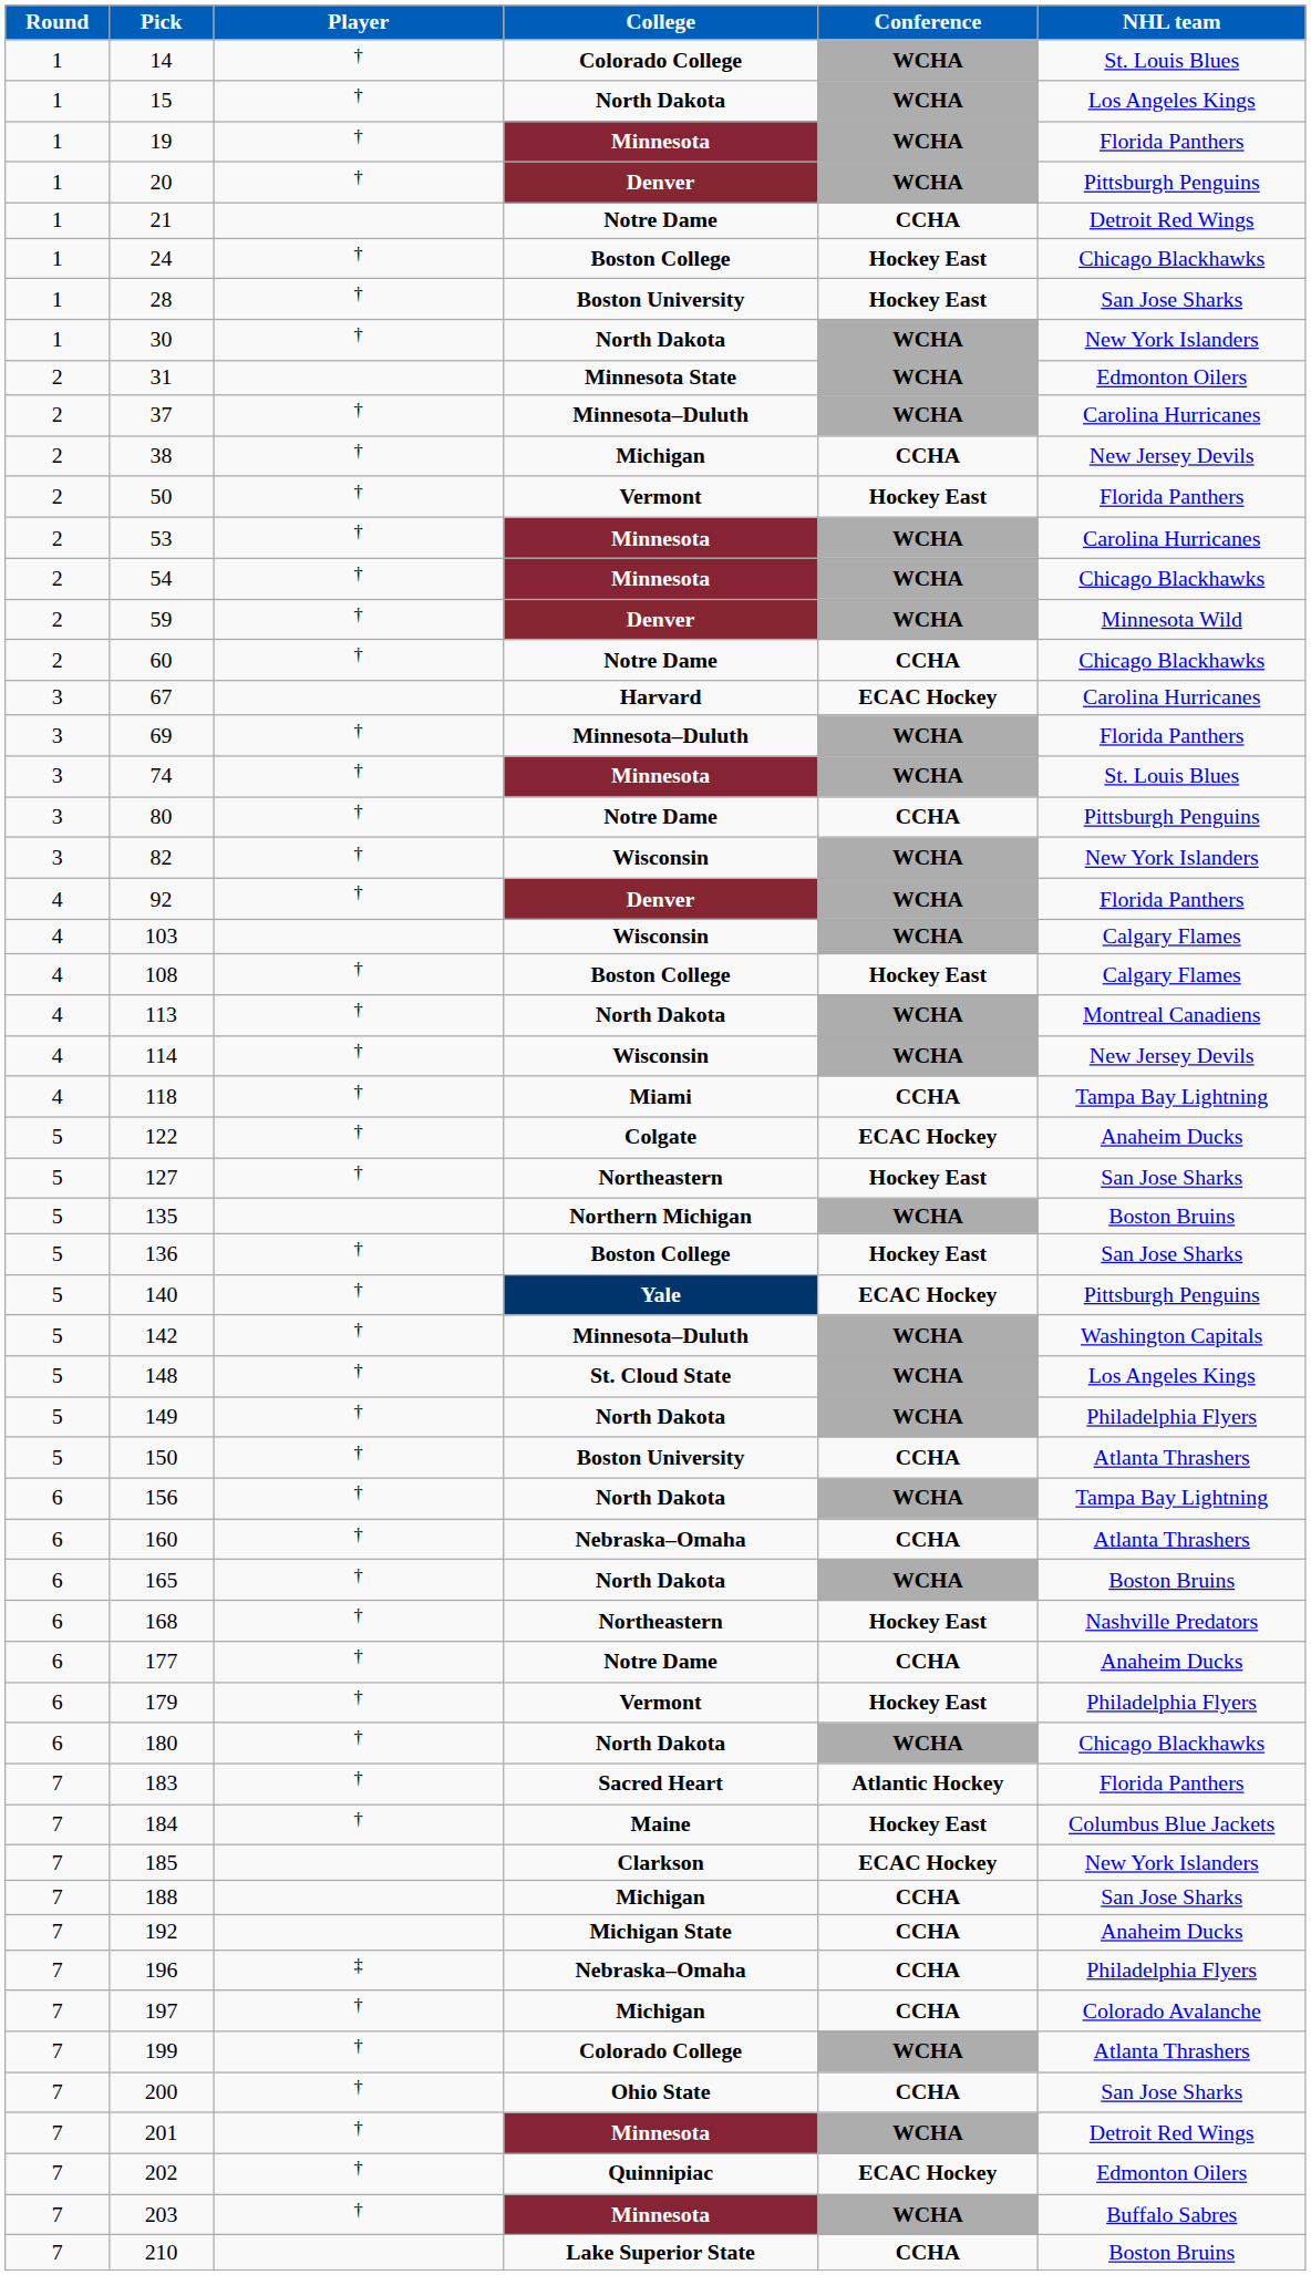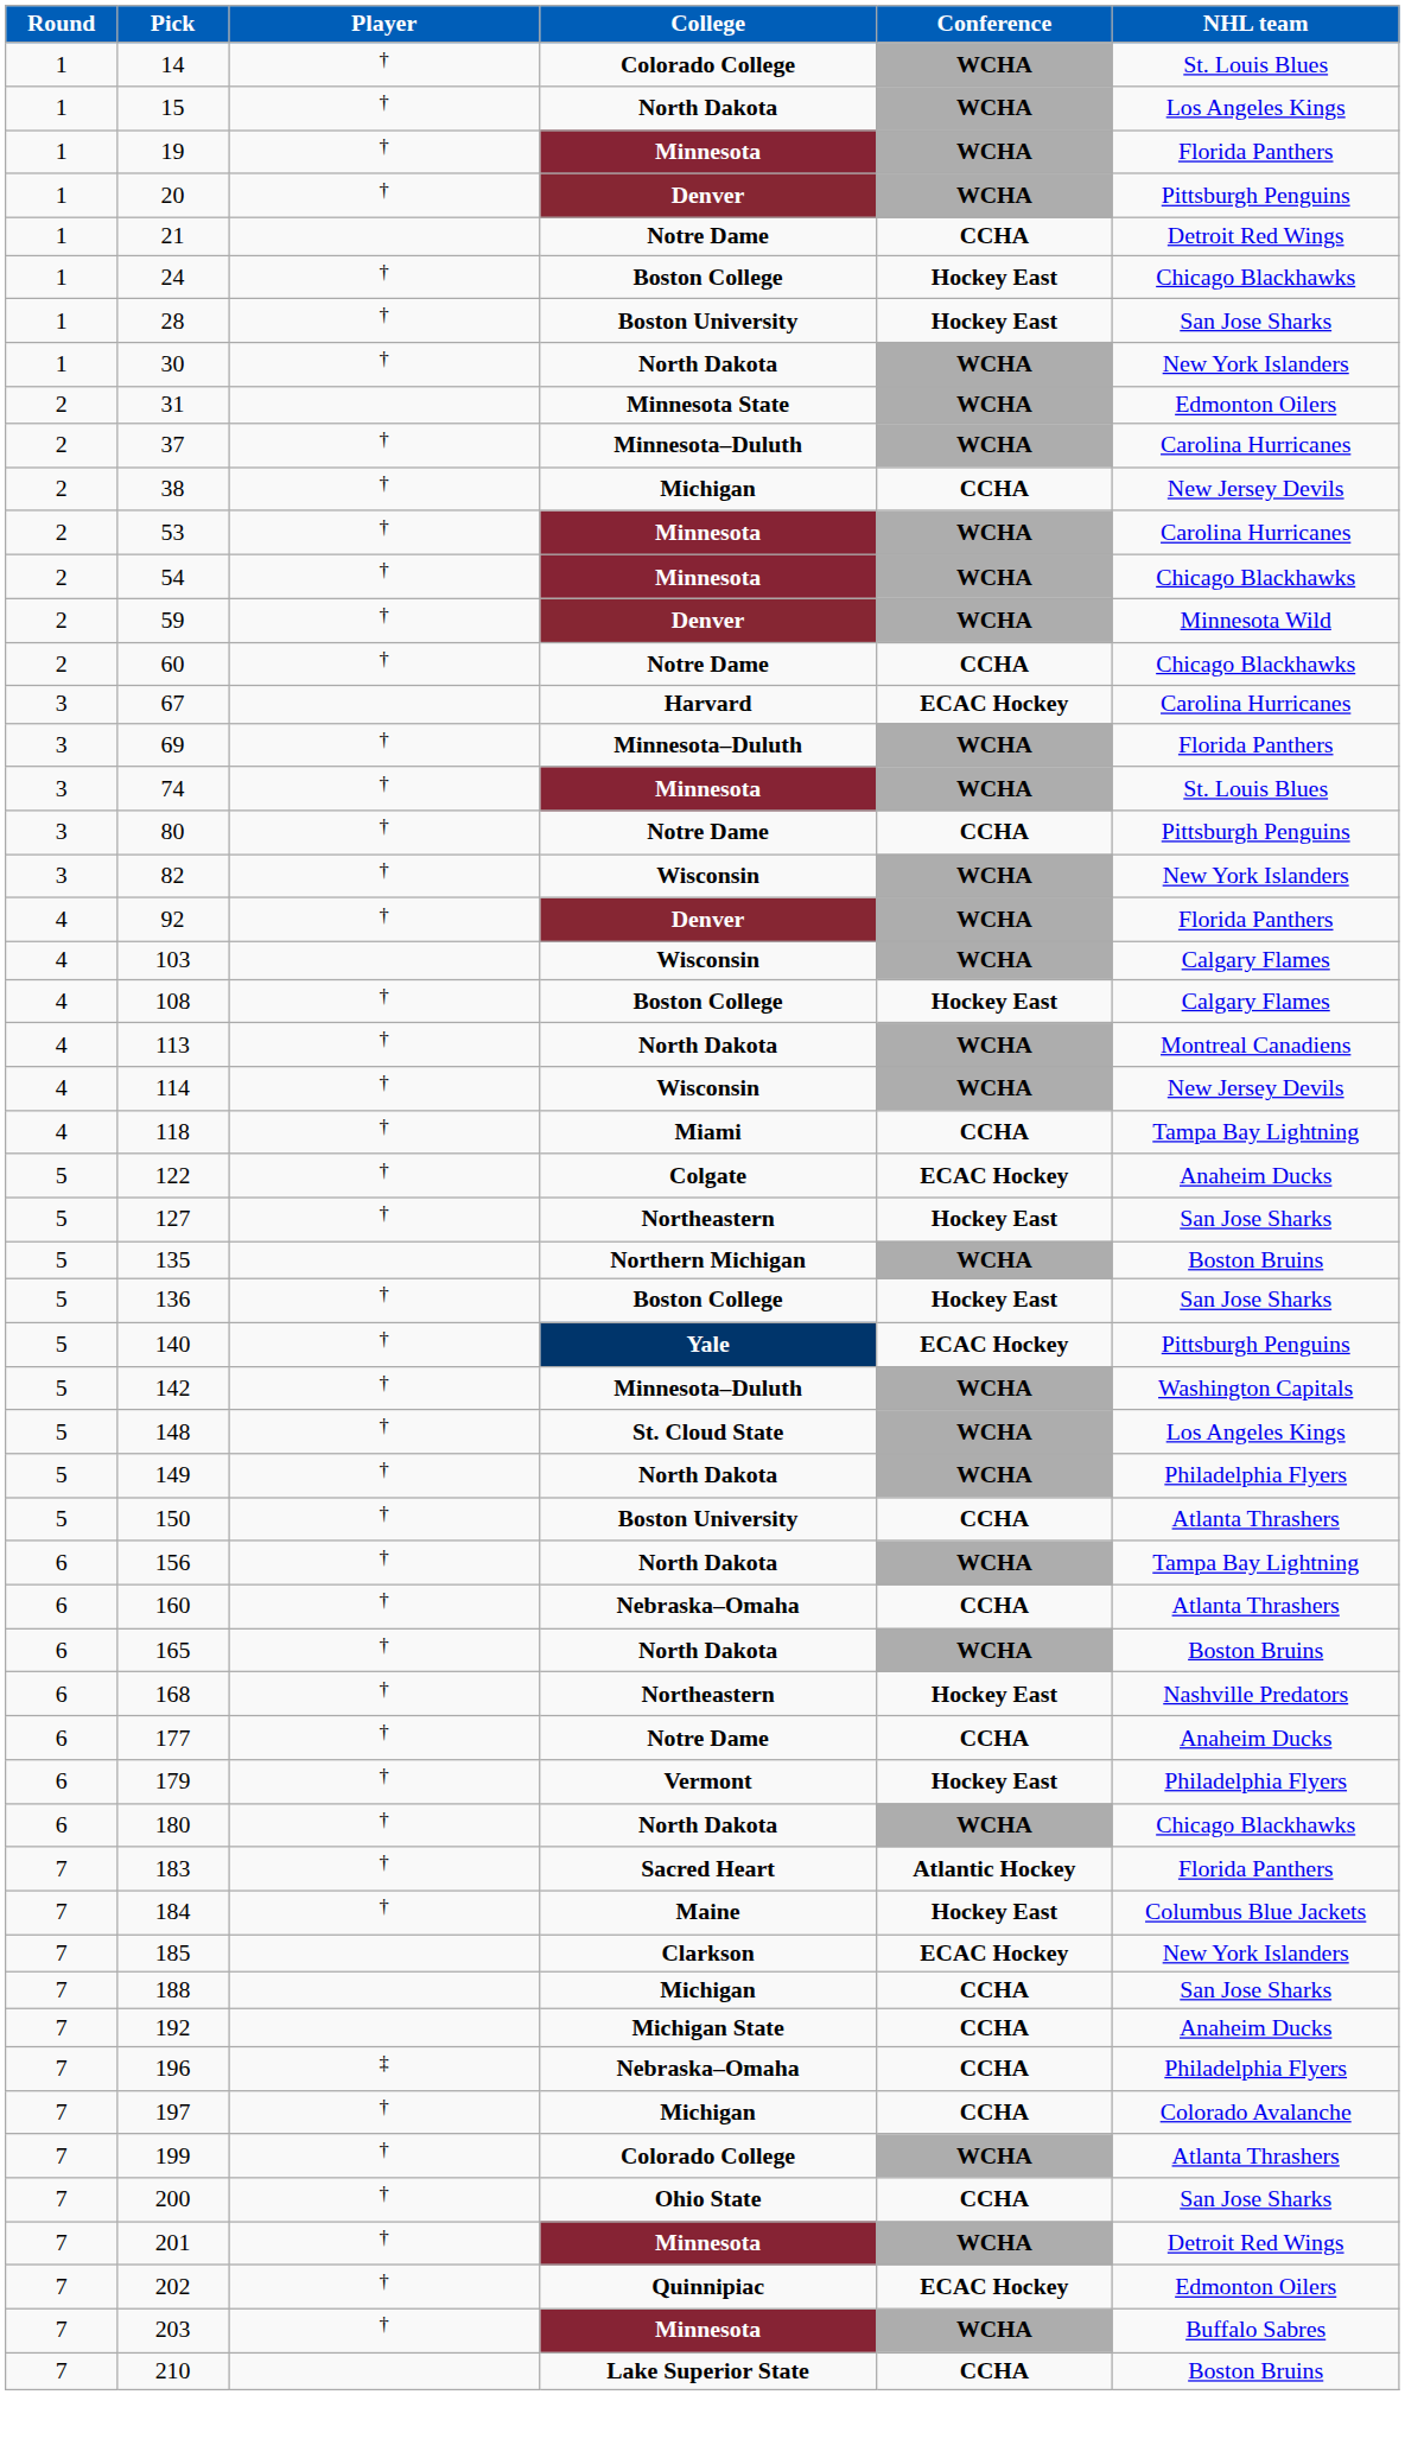- row: 2 | 50 | † | Vermont | Hockey East | Florida Panthers
